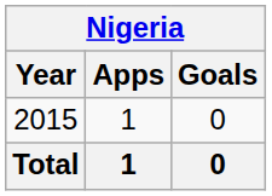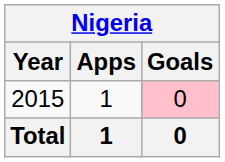2015 | Goals: no background -> pink background
